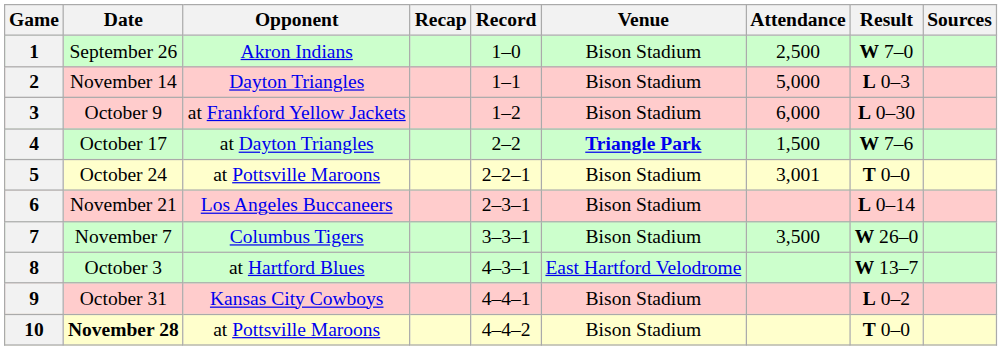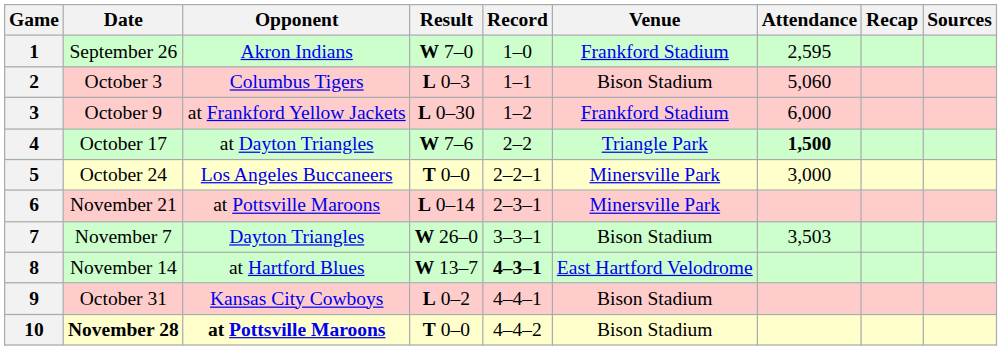columns swapped: Result <-> Recap
1 | Venue: Bison Stadium -> Frankford Stadium
1 | Attendance: 2,500 -> 2,595
2 | Date: November 14 -> October 3
2 | Opponent: Dayton Triangles -> Columbus Tigers
2 | Attendance: 5,000 -> 5,060
3 | Venue: Bison Stadium -> Frankford Stadium
4 | Venue: bold -> normal
4 | Attendance: normal -> bold
5 | Opponent: at Pottsville Maroons -> Los Angeles Buccaneers
5 | Venue: Bison Stadium -> Minersville Park
5 | Attendance: 3,001 -> 3,000
6 | Opponent: Los Angeles Buccaneers -> at Pottsville Maroons
6 | Venue: Bison Stadium -> Minersville Park
7 | Opponent: Columbus Tigers -> Dayton Triangles
7 | Attendance: 3,500 -> 3,503
8 | Date: October 3 -> November 14
8 | Record: normal -> bold
10 | Opponent: normal -> bold
